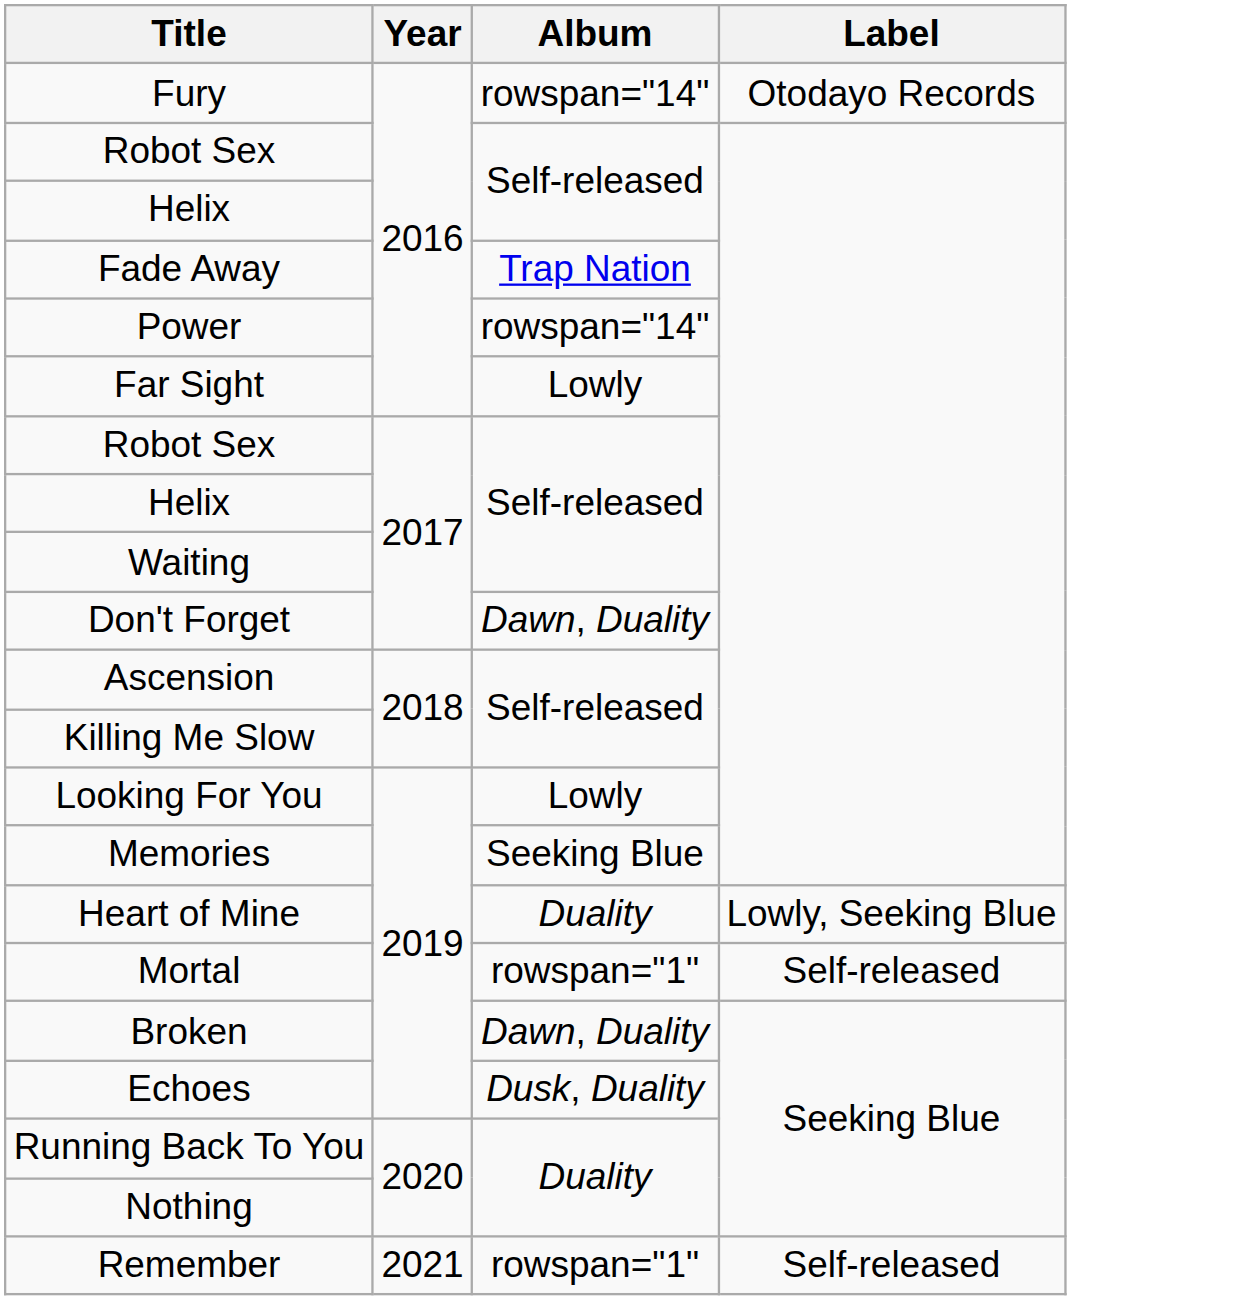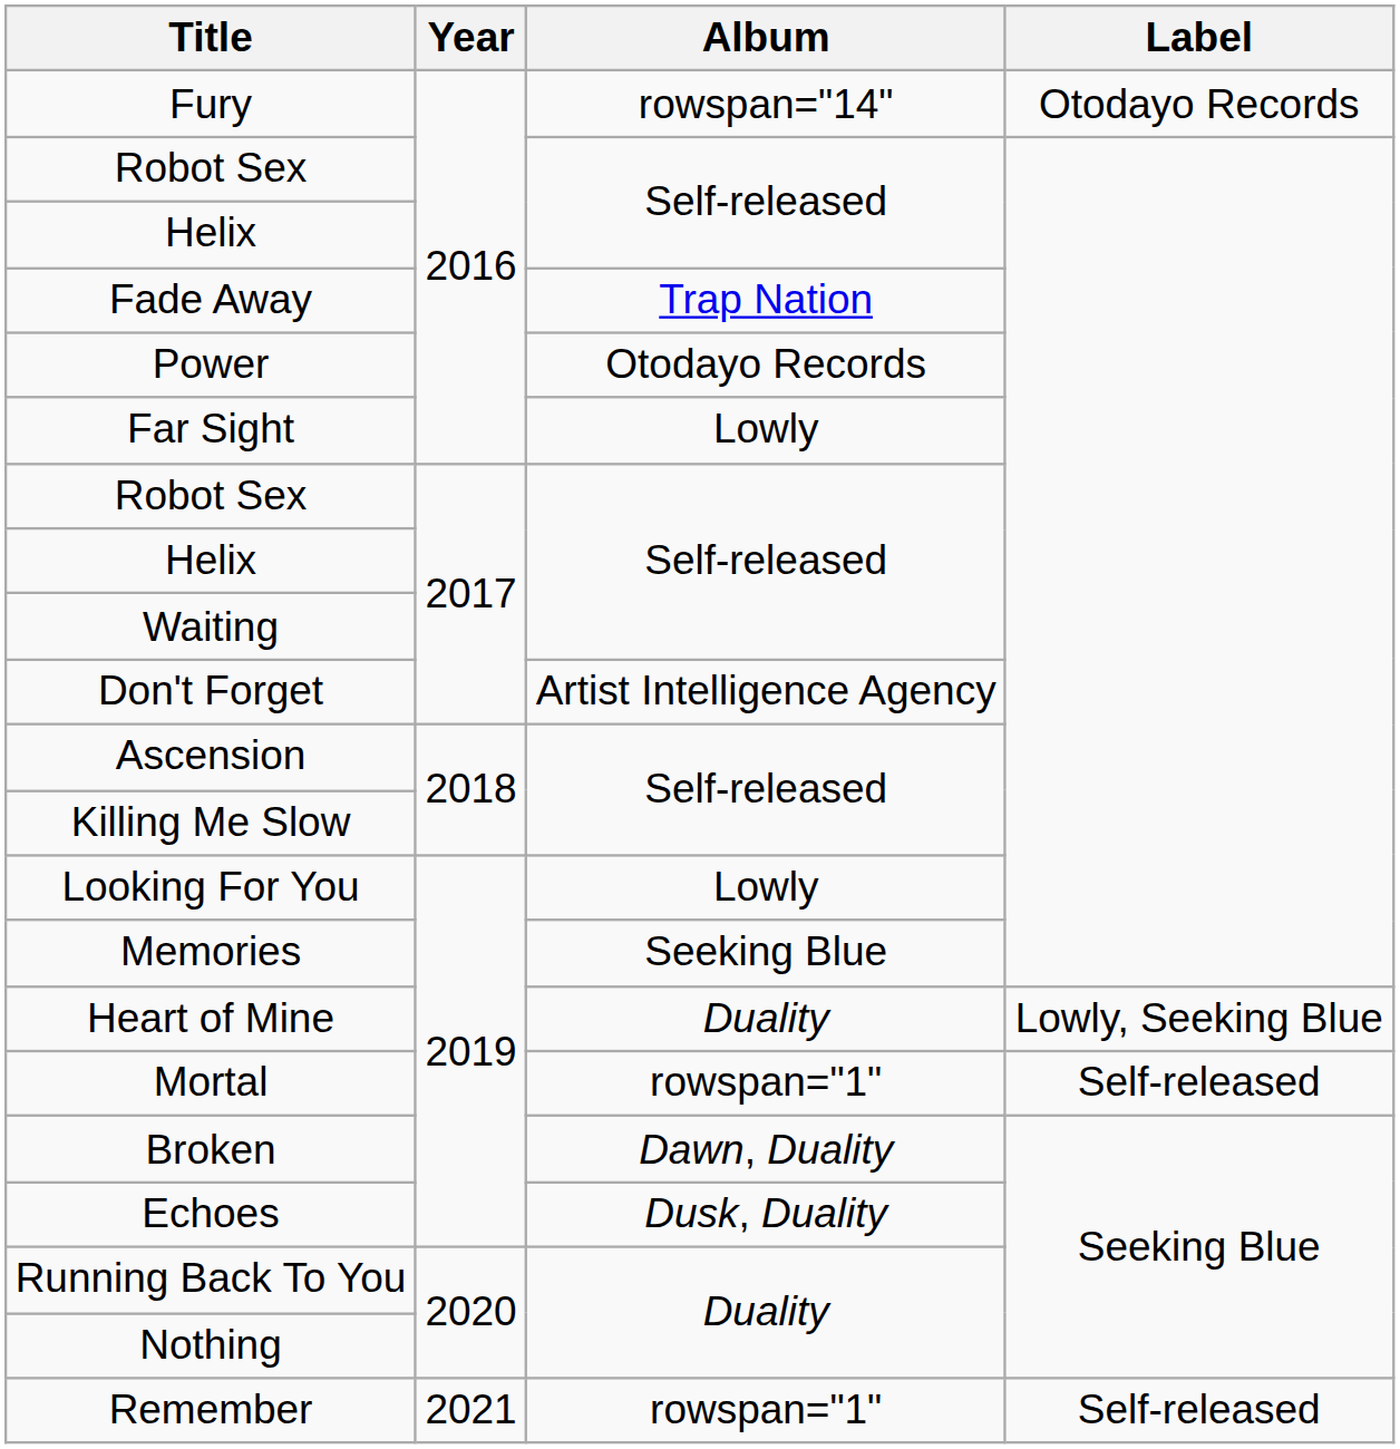Power | Album: rowspan="14" -> Otodayo Records
Don't Forget | Album: Dawn, Duality -> Artist Intelligence Agency
